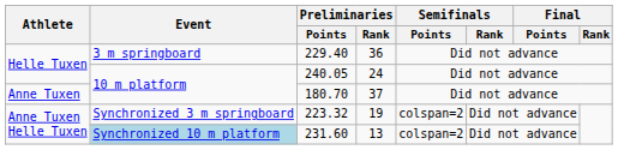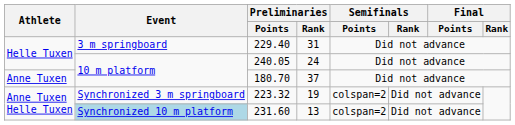229.40 | Preliminaries / Rank: 36 -> 31
